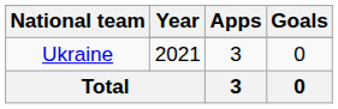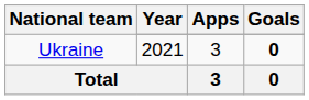2021 | Goals: normal -> bold
